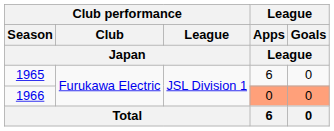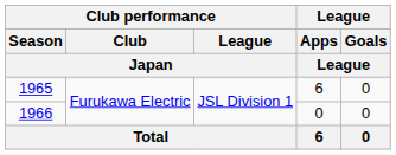1966 | League / Apps / League: lightsalmon background -> no background
1966 | League / Goals / League: lightsalmon background -> no background
